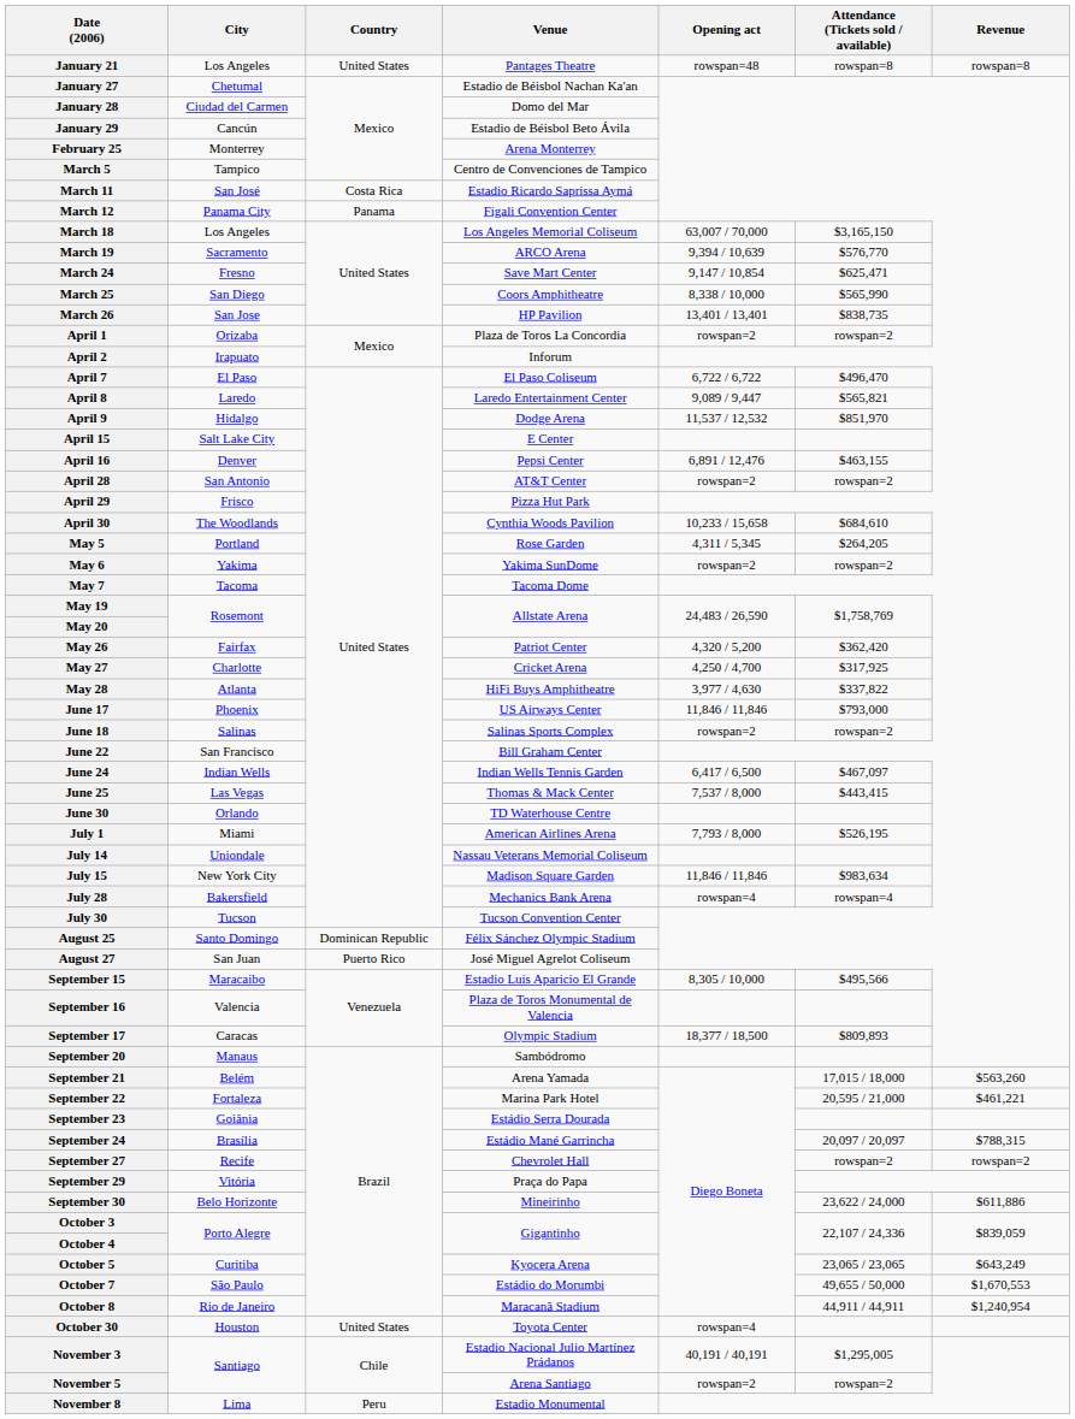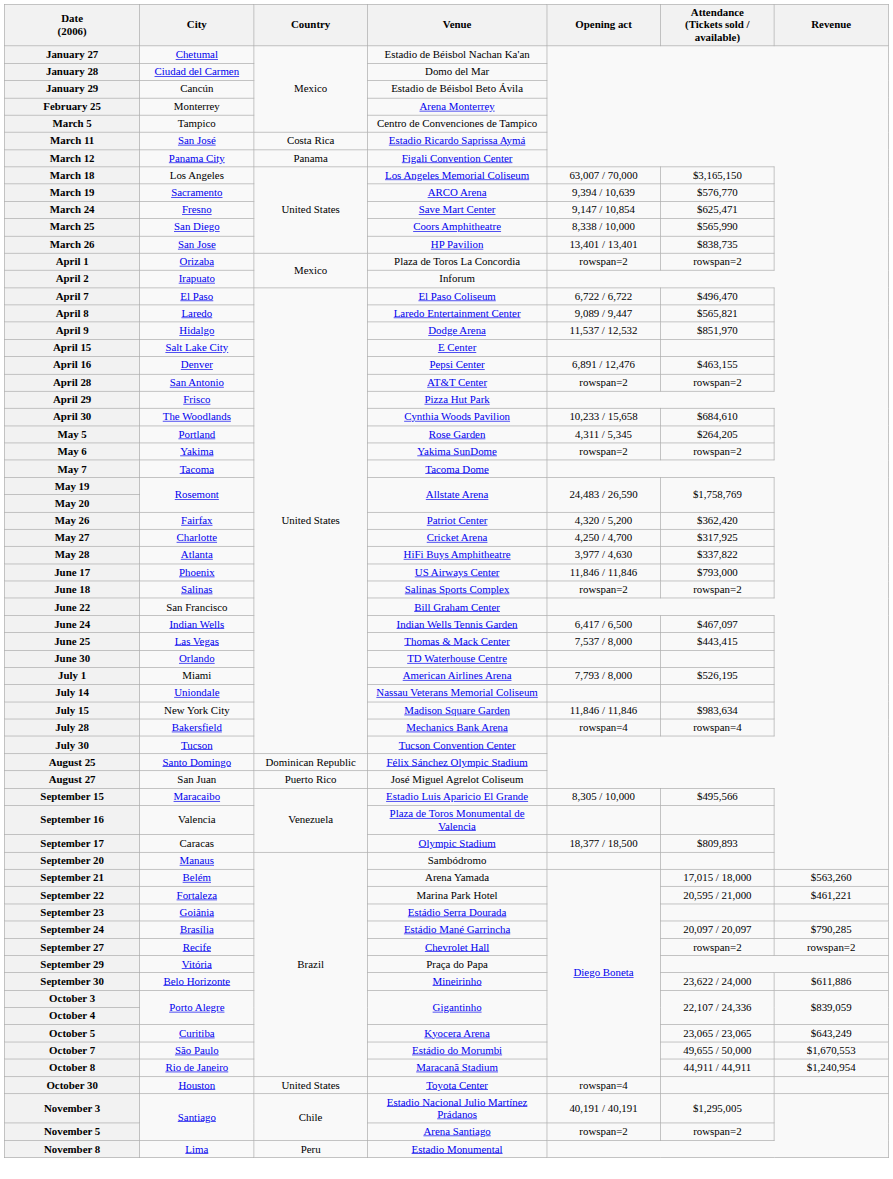- row: January 21 | Los Angeles | United States | Pantages Theatre | rowspan=48 | rowspan=8 | rowspan=8
September 24 | Revenue: $788,315 -> $790,285
